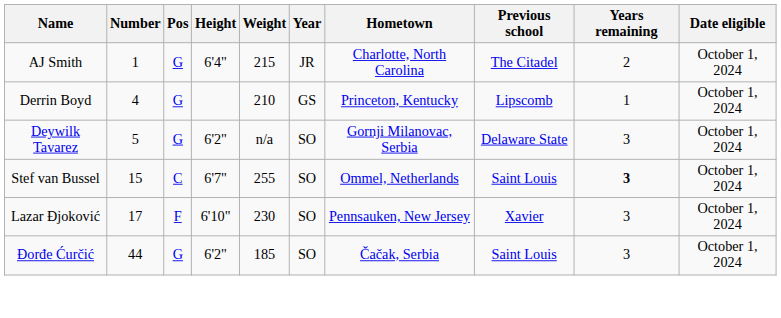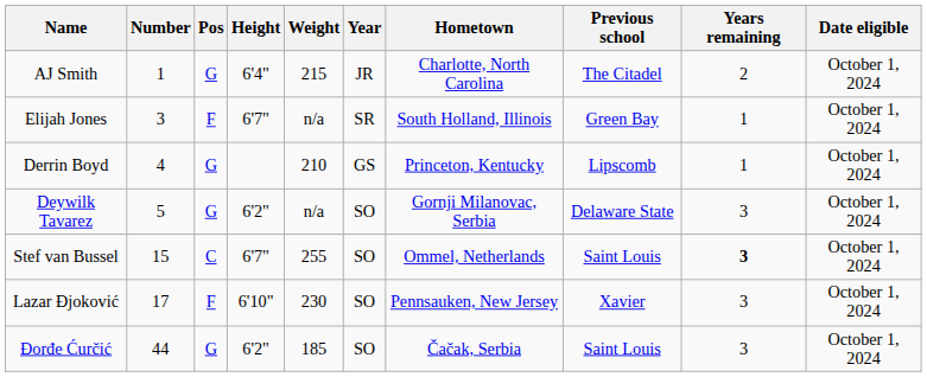+ row: Elijah Jones | 3 | F | 6'7" | n/a | SR | South Holland, Illinois | Green Bay | 1 | October 1, 2024
